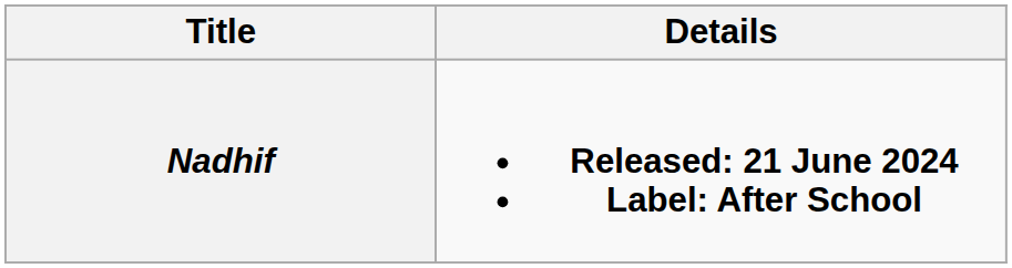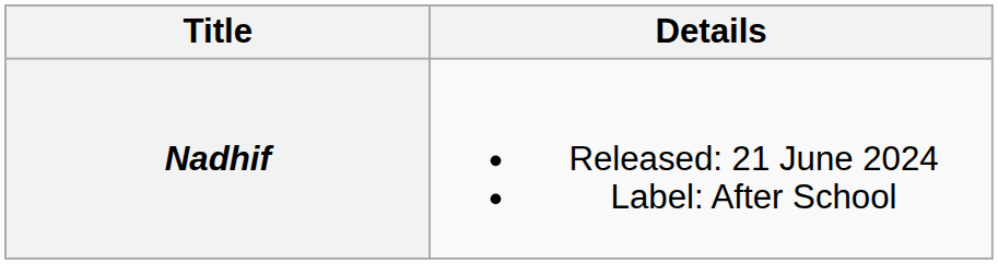Nadhif | Details: bold -> normal
